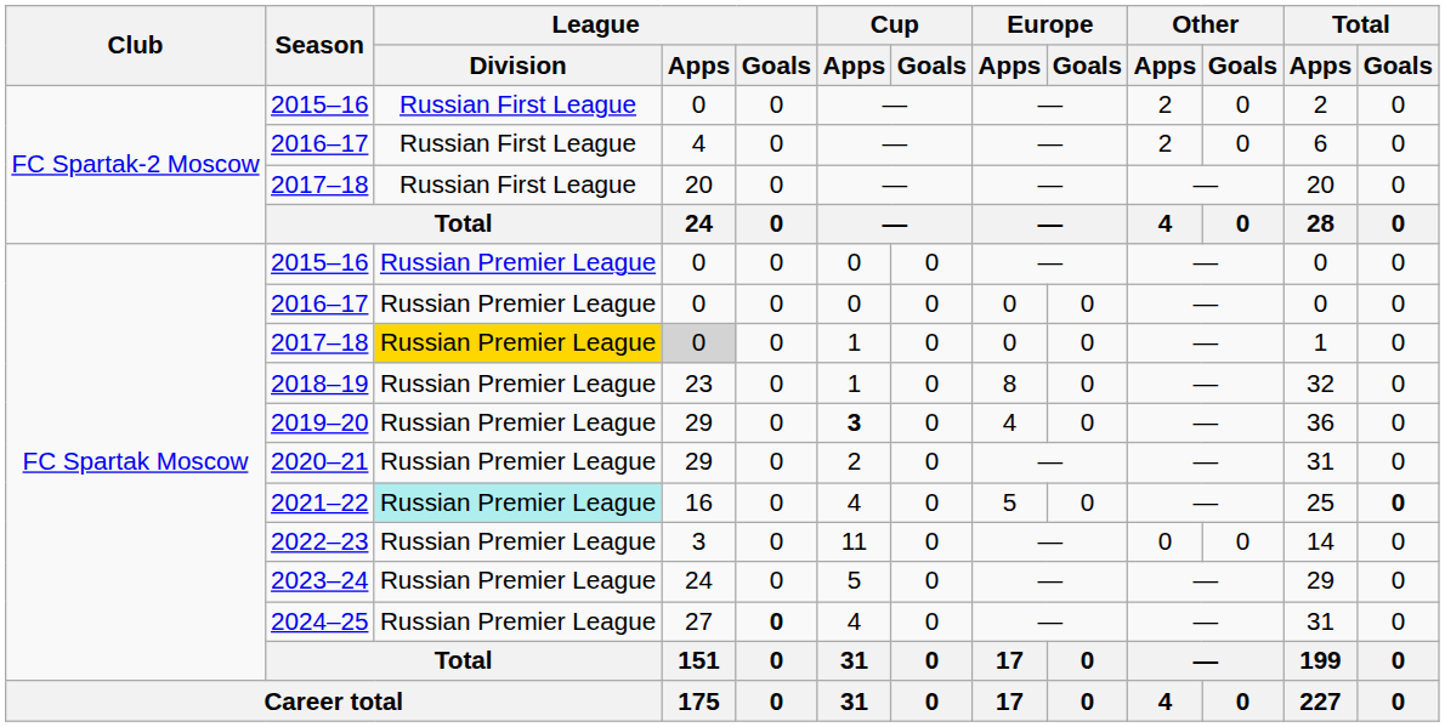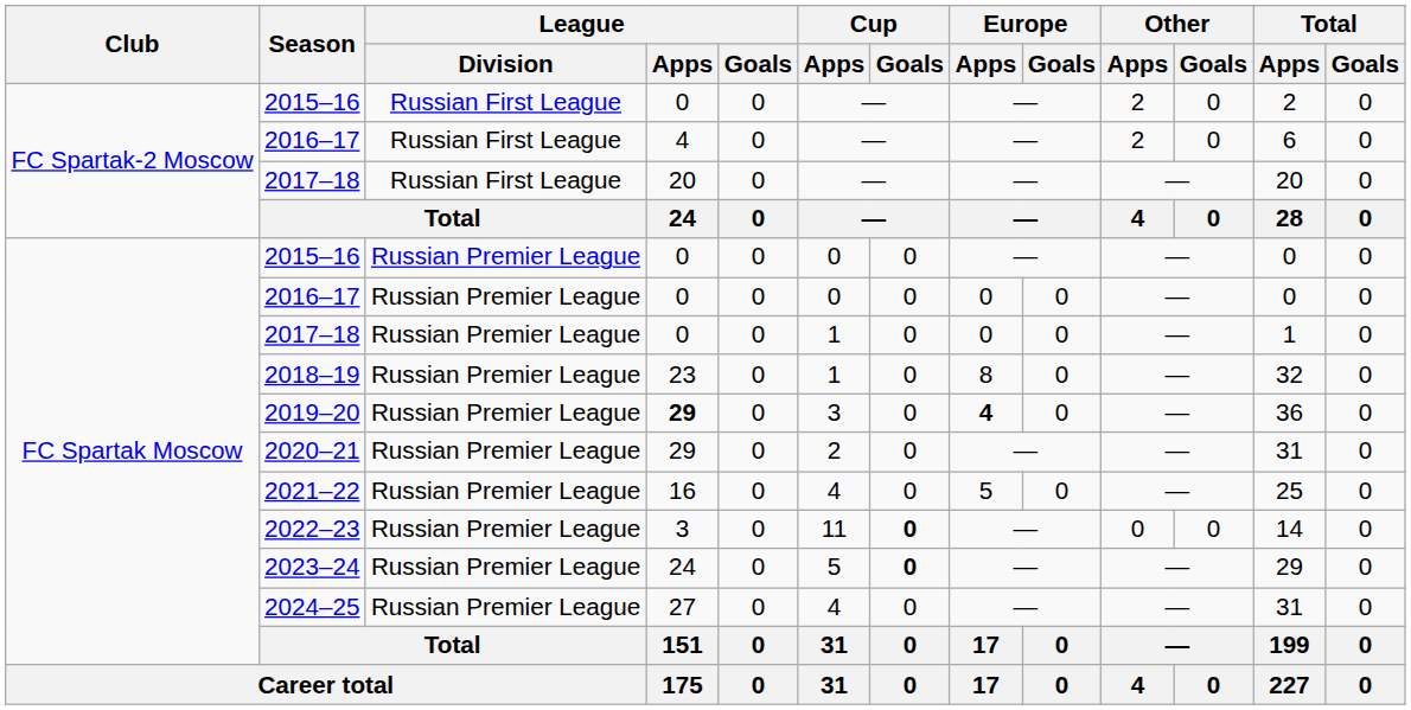FC Spartak Moscow / 2017–18 | League / Division: gold background -> no background
FC Spartak Moscow / 2017–18 | League / Apps: lightgrey background -> no background
2019–20 | League / Apps: normal -> bold
2019–20 | Cup / Apps: bold -> normal
2019–20 | Europe / Apps: normal -> bold
2021–22 | League / Division: paleturquoise background -> no background
2021–22 | Total / Goals: bold -> normal
2022–23 | Cup / Goals: normal -> bold
2023–24 | Cup / Goals: normal -> bold
2024–25 | League / Goals: bold -> normal
